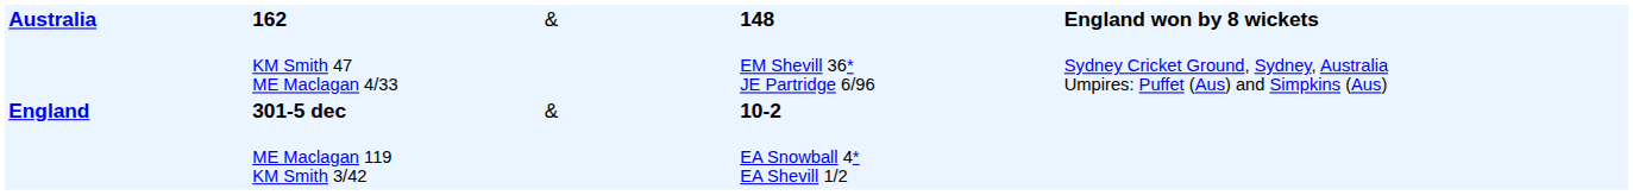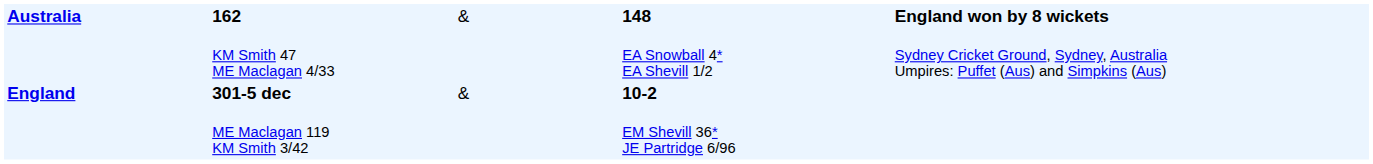KM Smith 47 ME Maclagan 4/33 | column 4: EM Shevill 36* JE Partridge 6/96 -> EA Snowball 4* EA Shevill 1/2
ME Maclagan 119 KM Smith 3/42 | column 4: EA Snowball 4* EA Shevill 1/2 -> EM Shevill 36* JE Partridge 6/96
